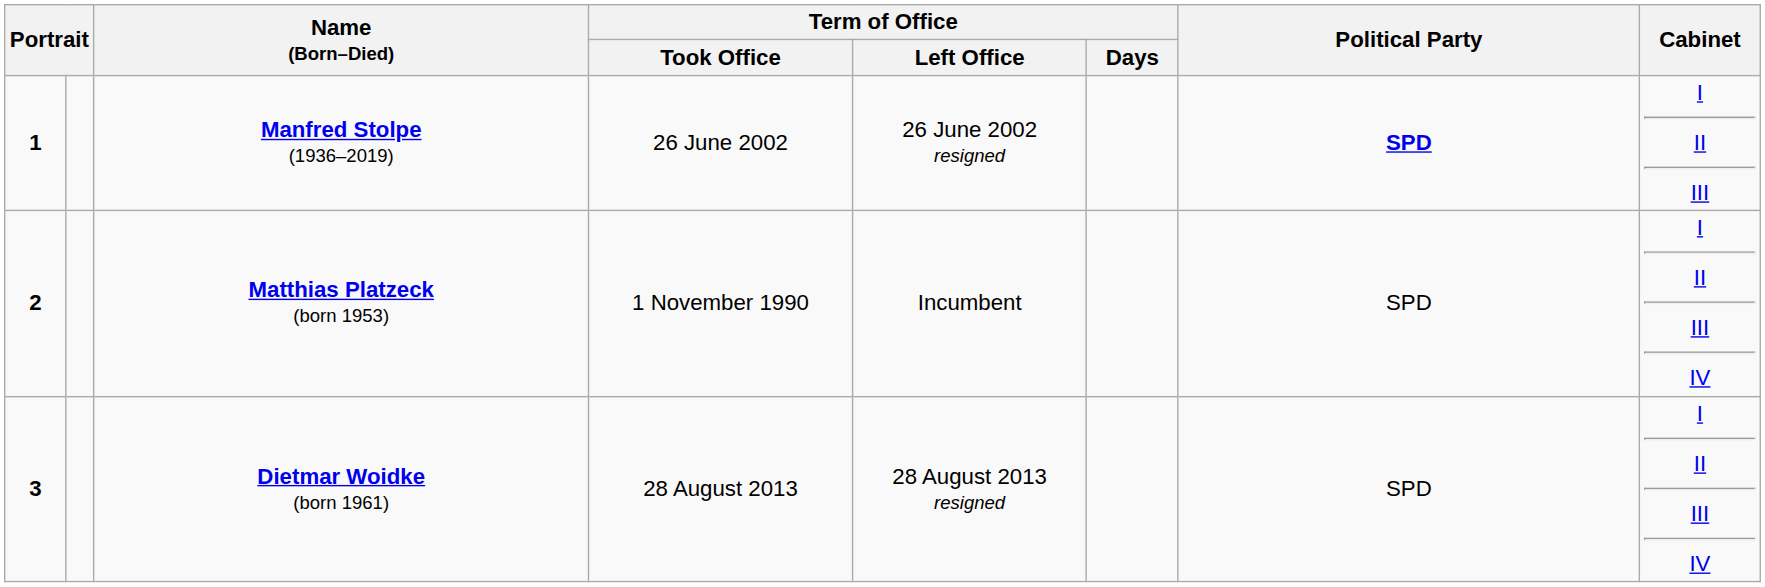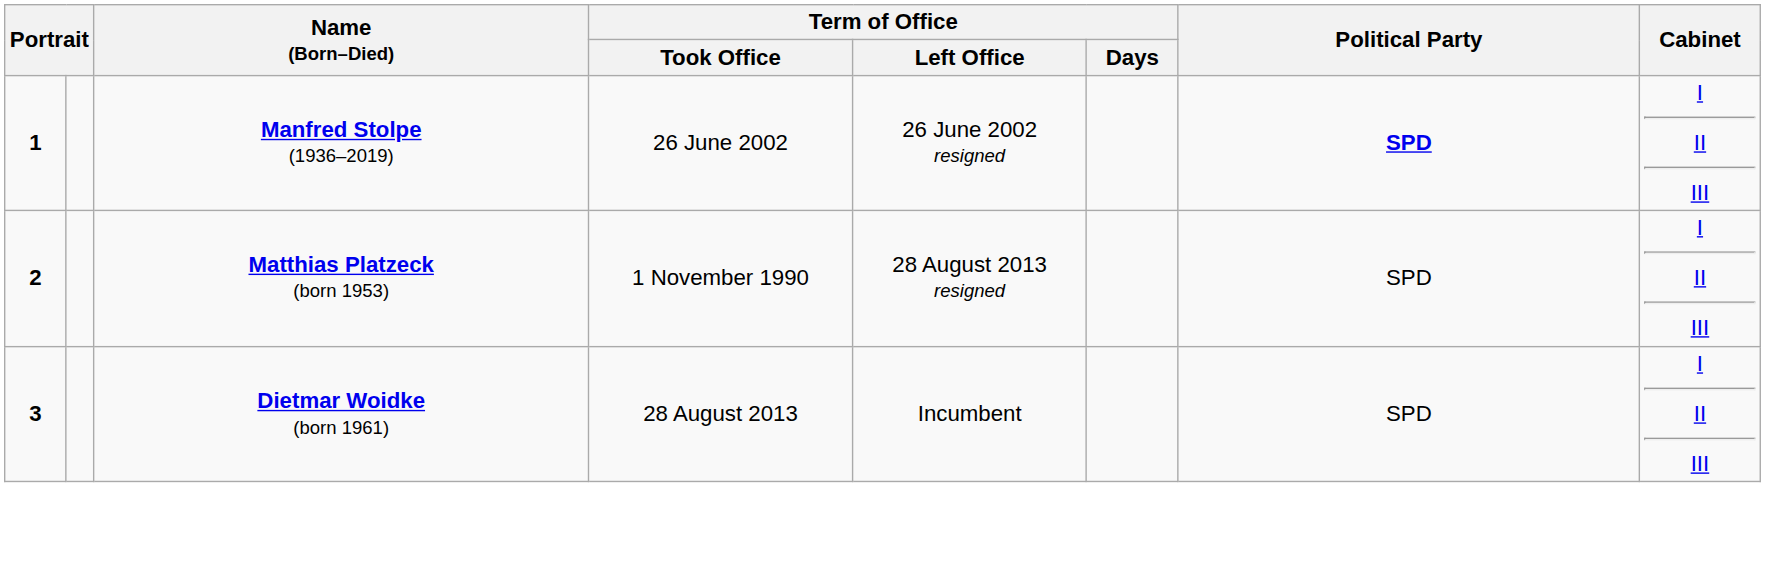Matthias Platzeck (born 1953) | Term of Office / Left Office: Incumbent -> 28 August 2013 resigned
Matthias Platzeck (born 1953) | Cabinet: I II III IV -> I II III
Dietmar Woidke (born 1961) | Term of Office / Left Office: 28 August 2013 resigned -> Incumbent
Dietmar Woidke (born 1961) | Cabinet: I II III IV -> I II III
